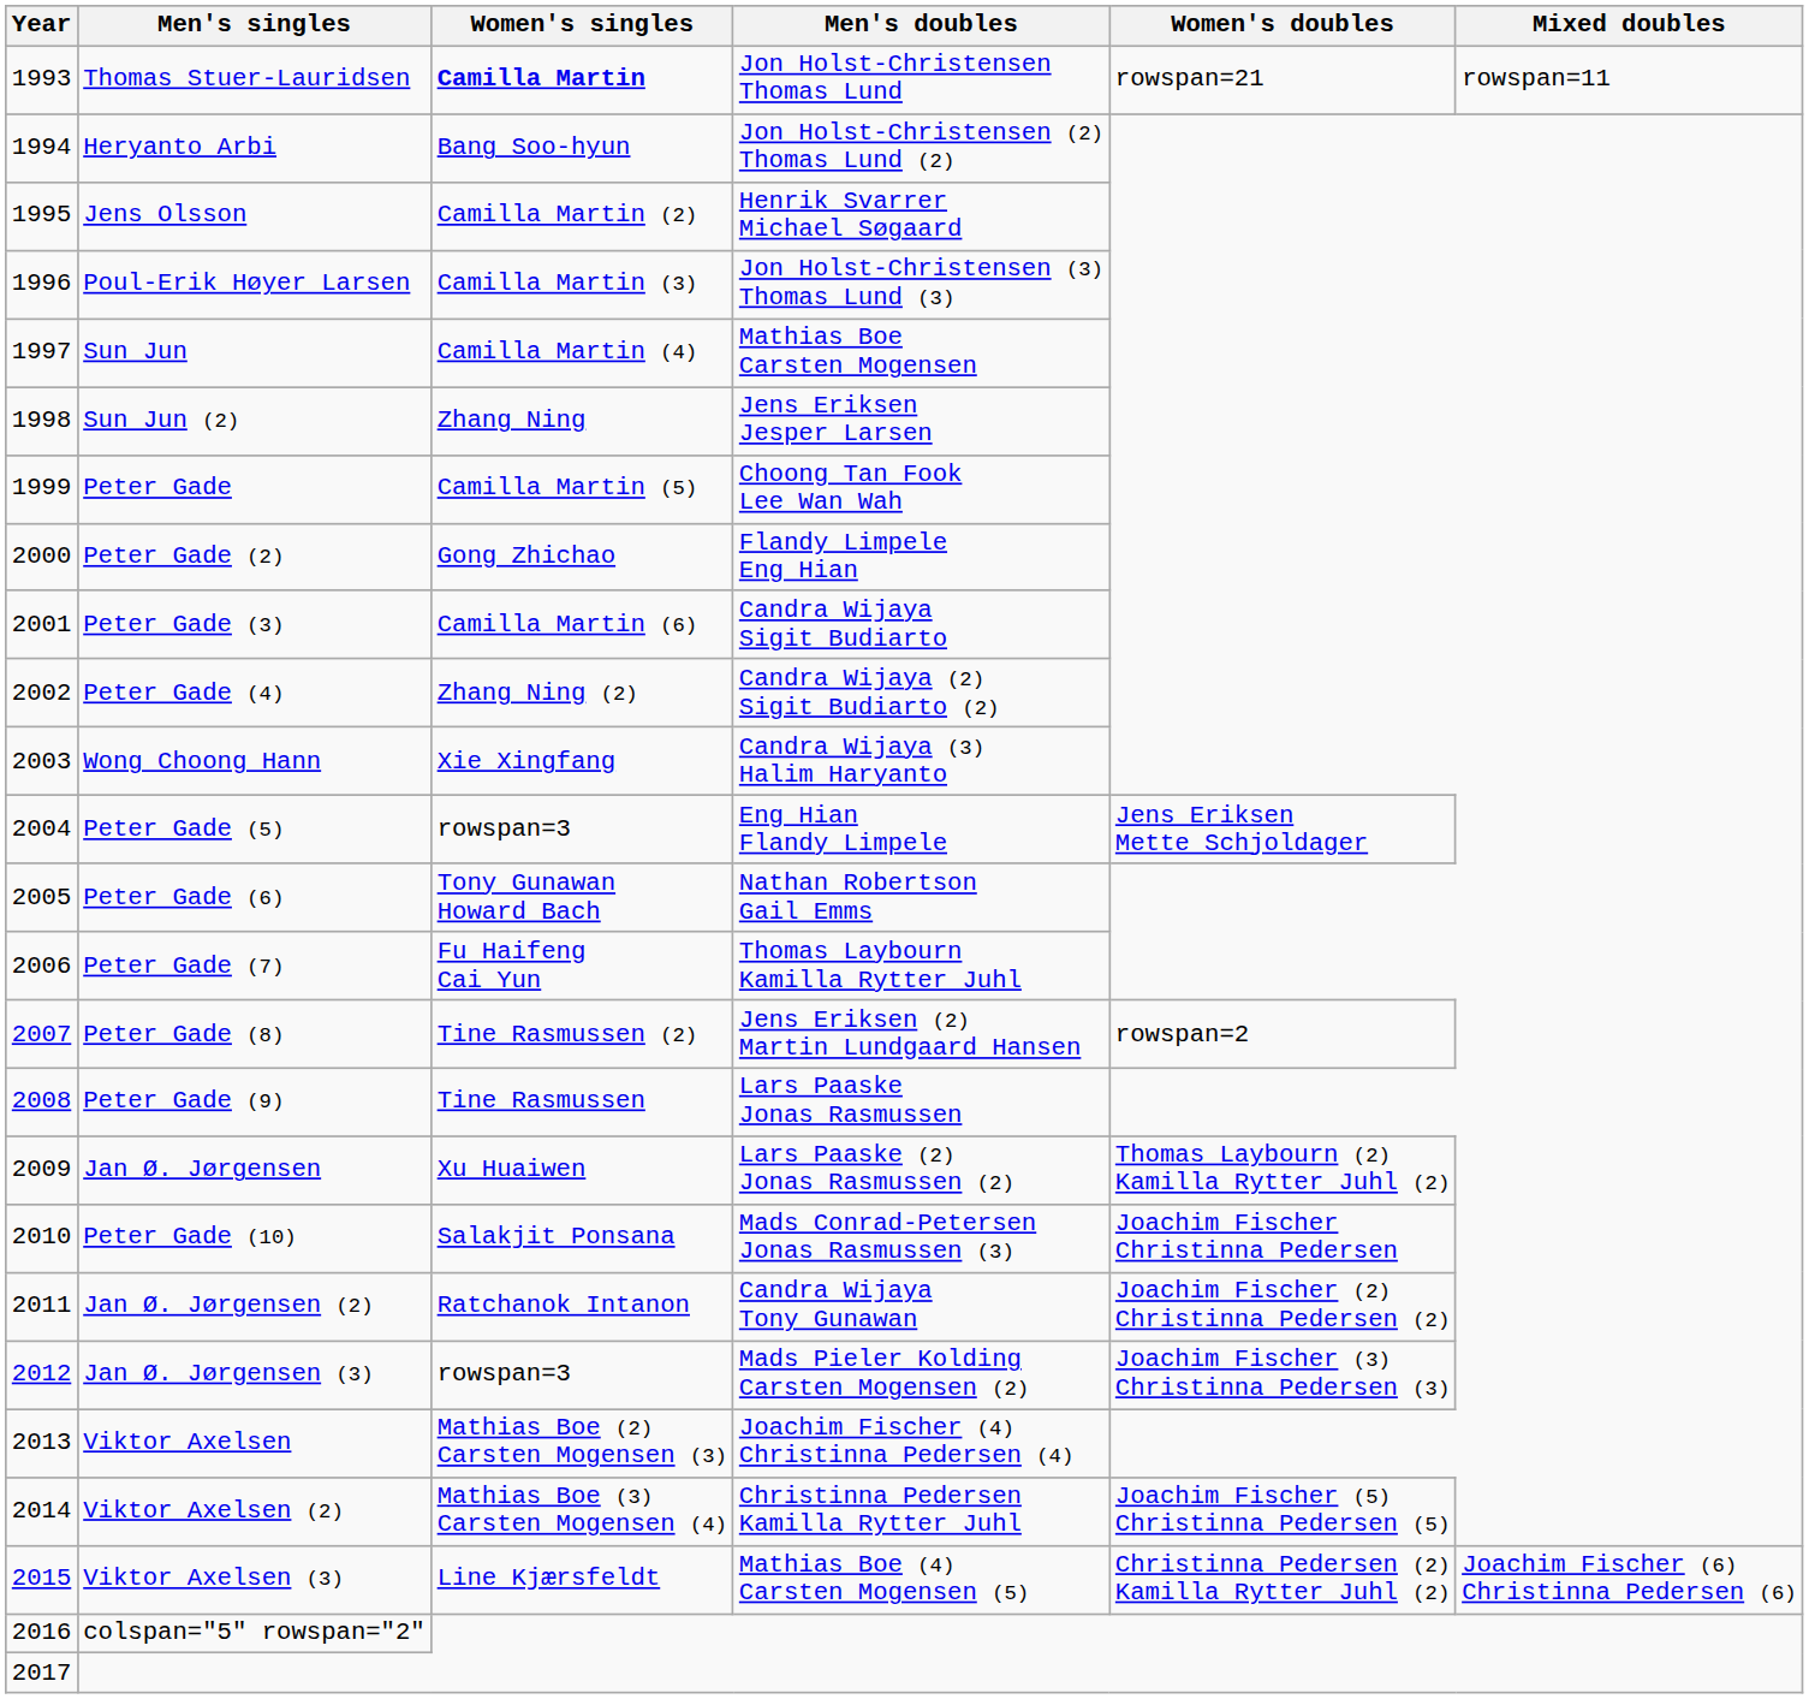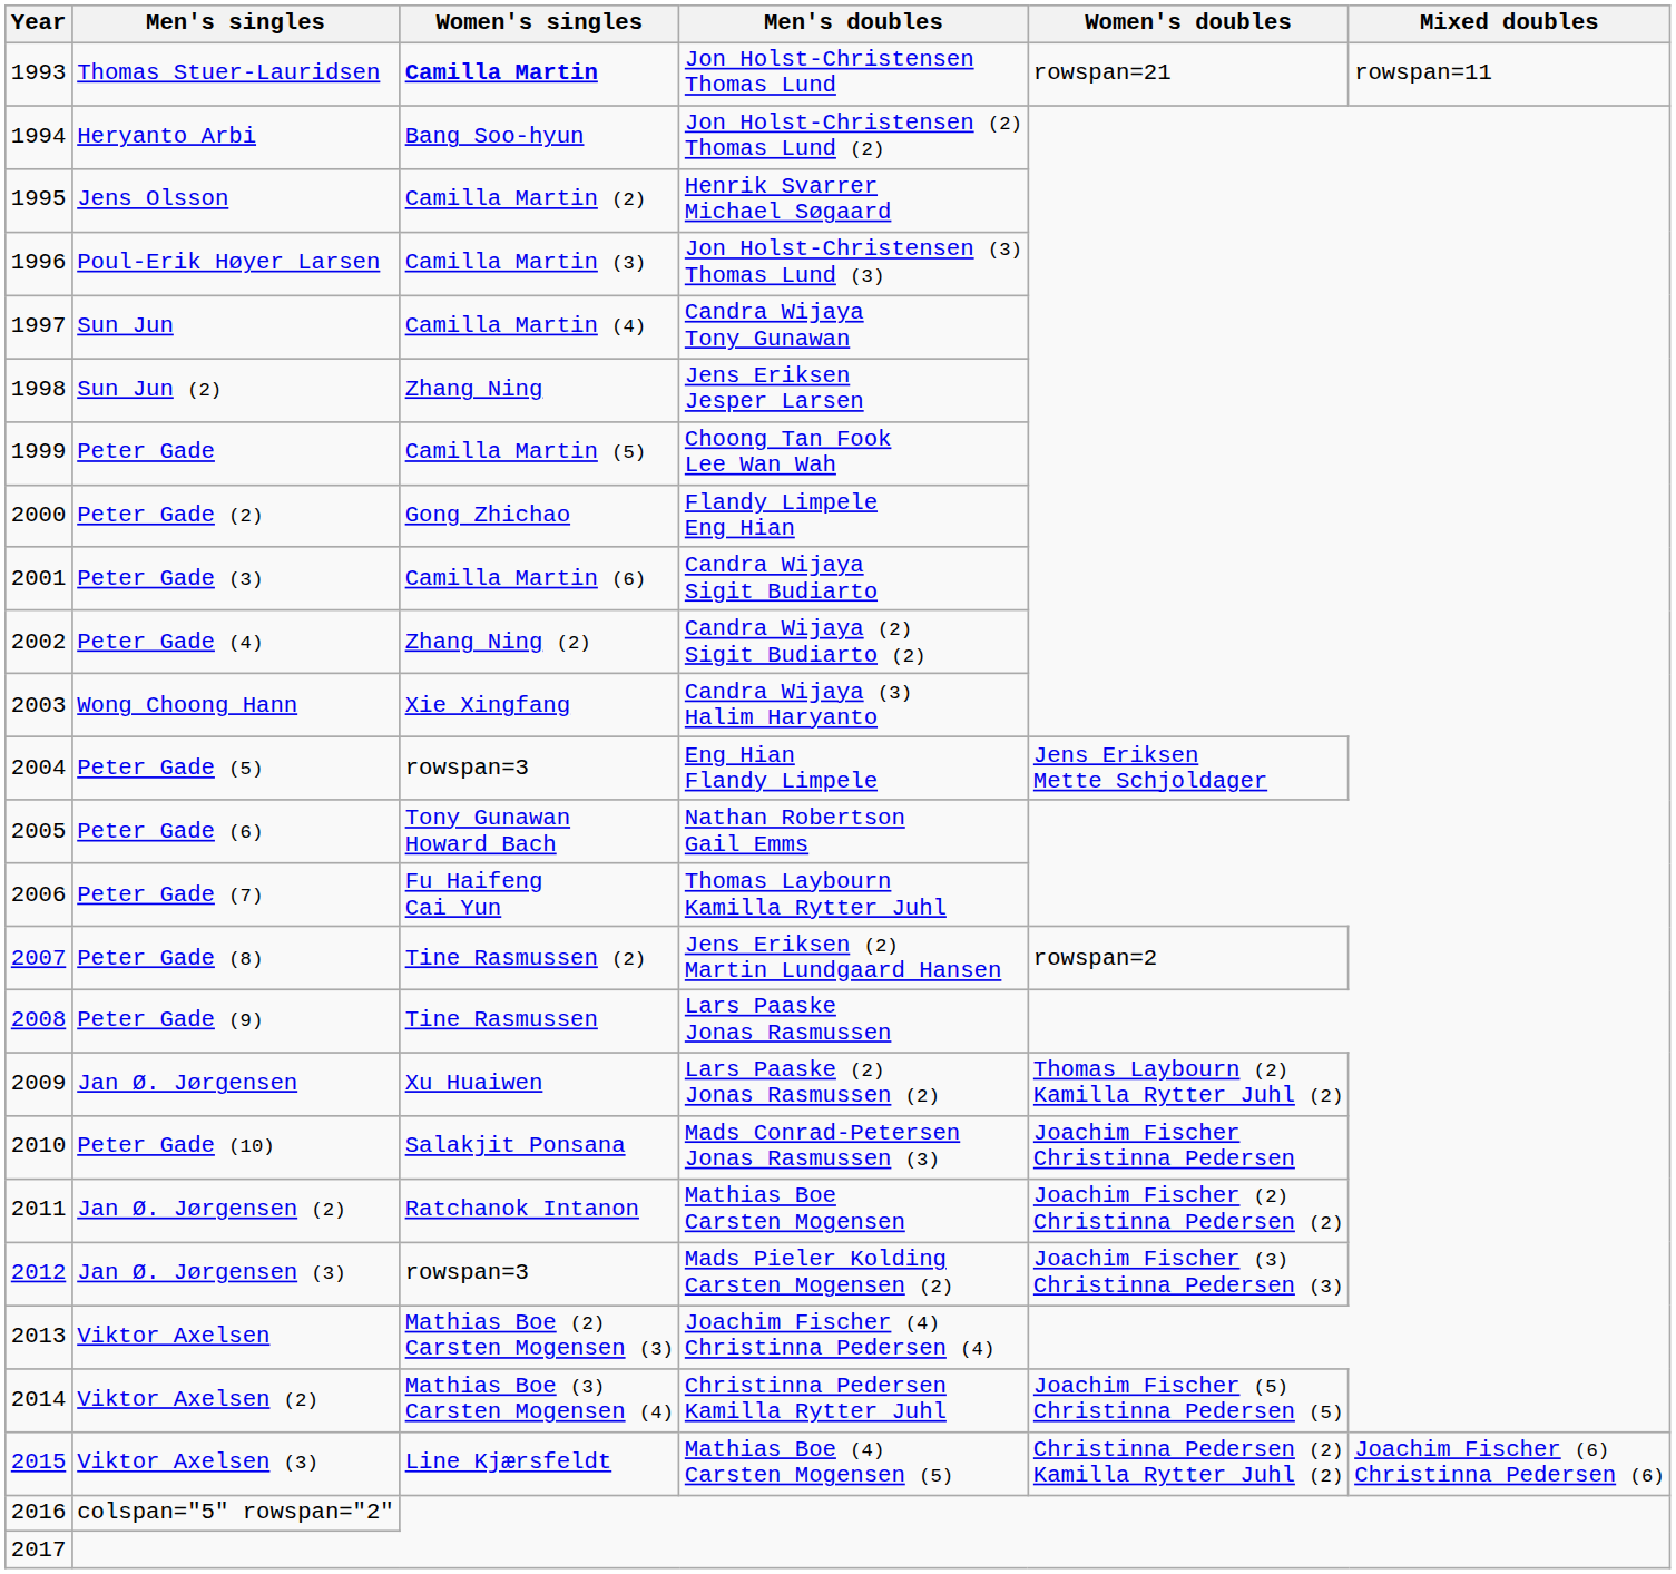Sun Jun | Men's doubles: Mathias Boe Carsten Mogensen -> Candra Wijaya Tony Gunawan
Jan Ø. Jørgensen (2) | Men's doubles: Candra Wijaya Tony Gunawan -> Mathias Boe Carsten Mogensen
